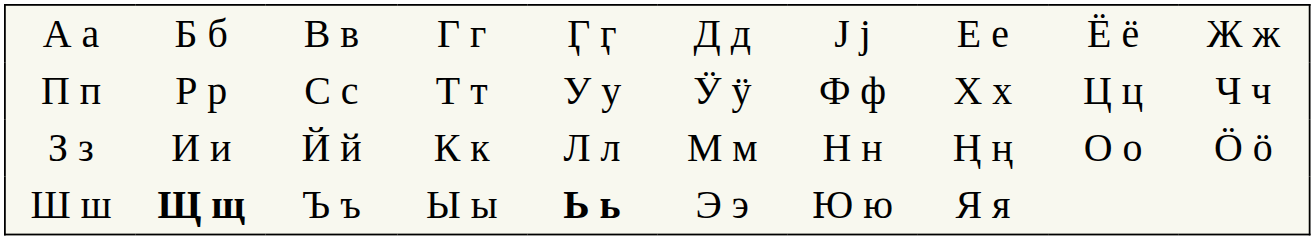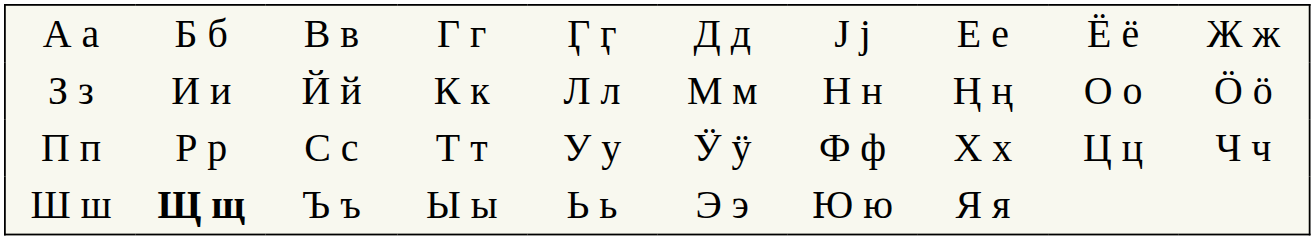rows swapped: З з <-> П п
Ш ш | column 5: bold -> normal
